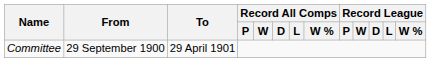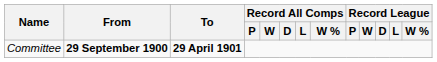Committee | From: normal -> bold
Committee | To: normal -> bold
